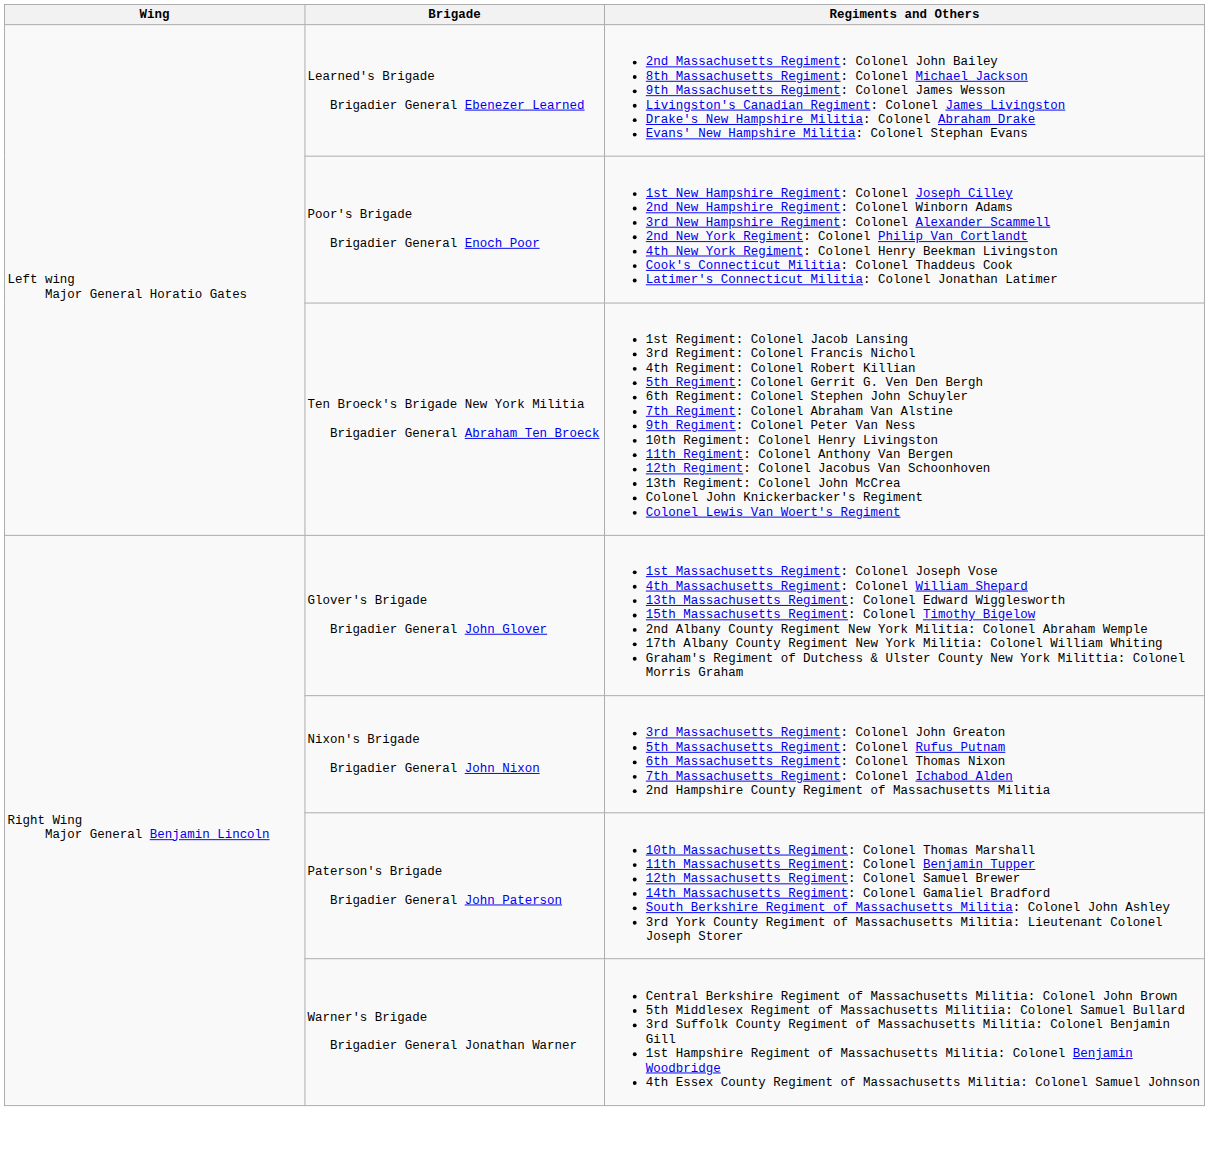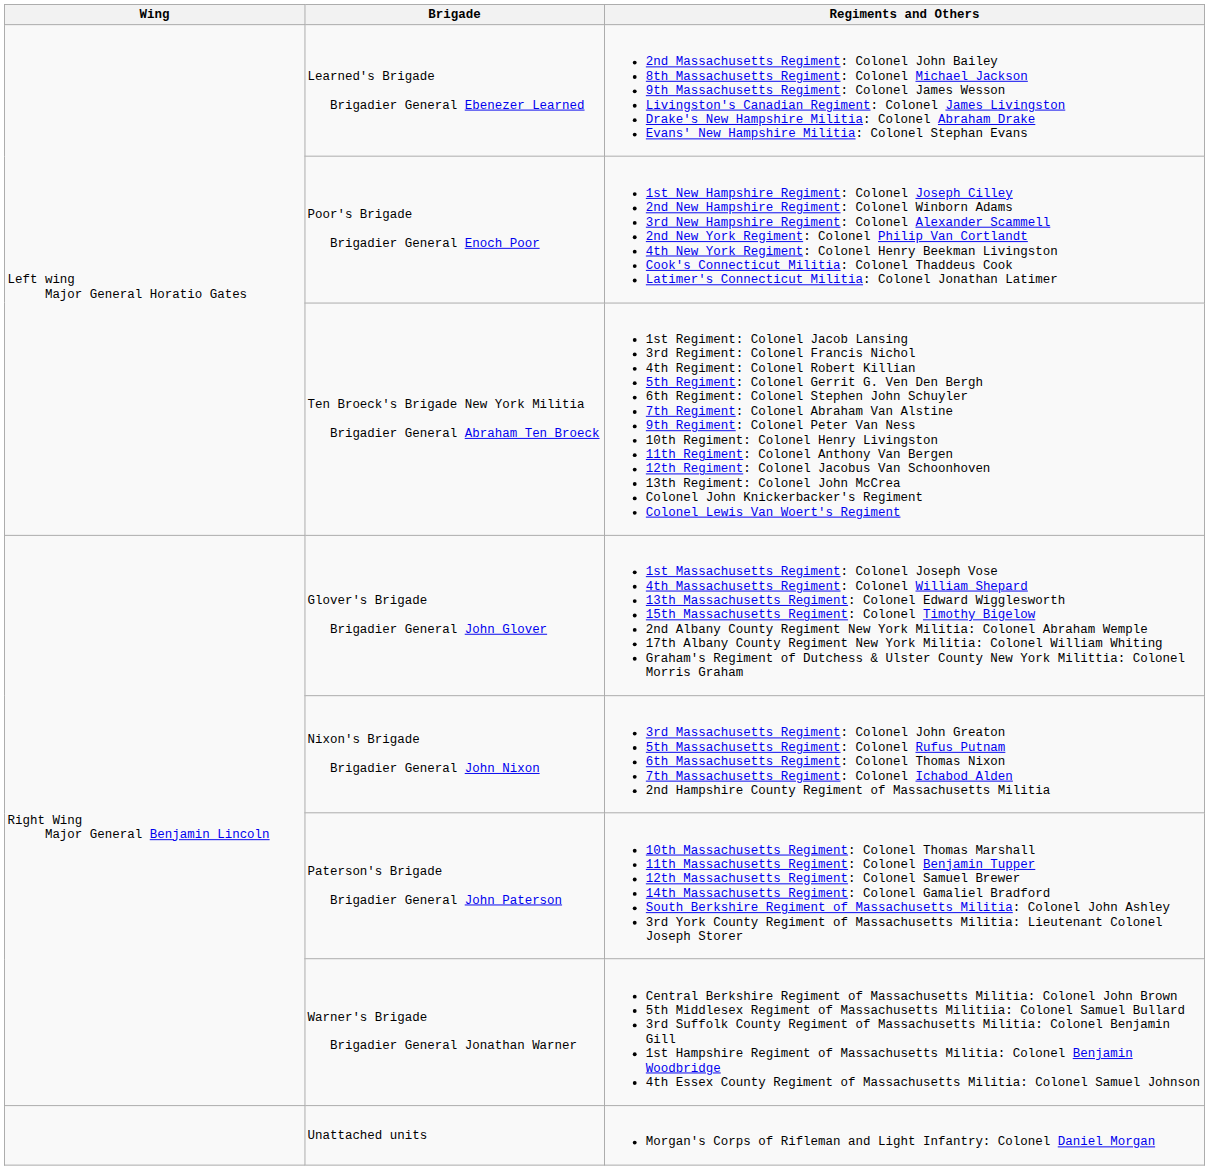+ row: Unattached units | Morgan's Corps of Rifleman and Light Infantry: Colonel Daniel Morgan
